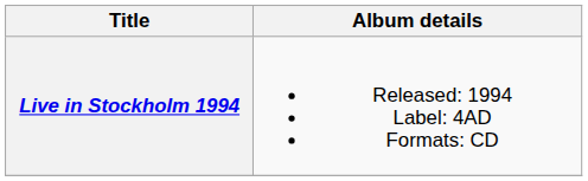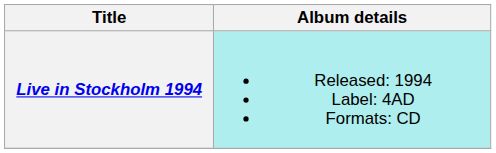Live in Stockholm 1994 | Album details: no background -> paleturquoise background
